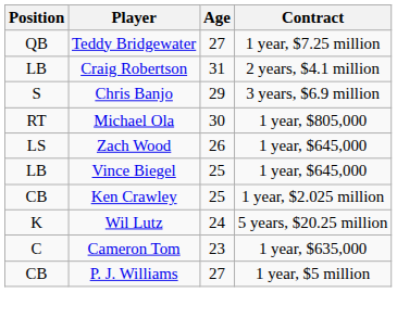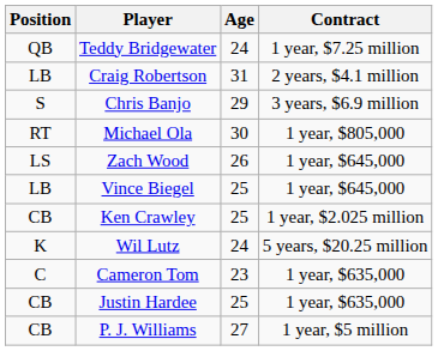Teddy Bridgewater | Age: 27 -> 24
+ row: CB | Justin Hardee | 25 | 1 year, $635,000
